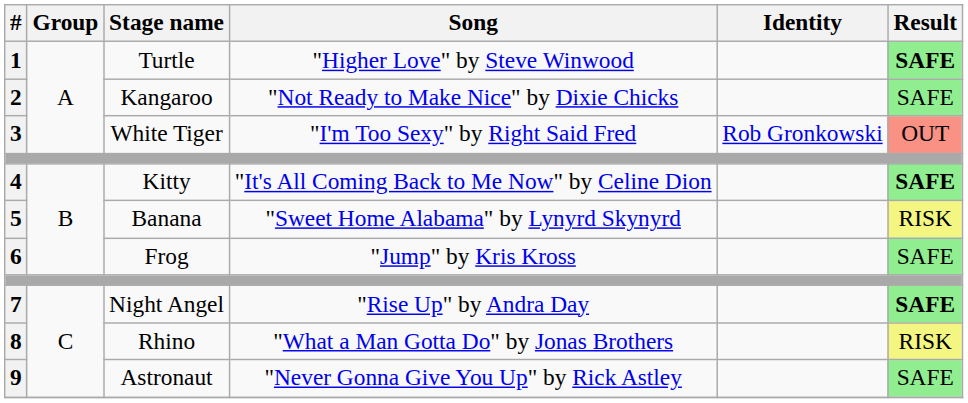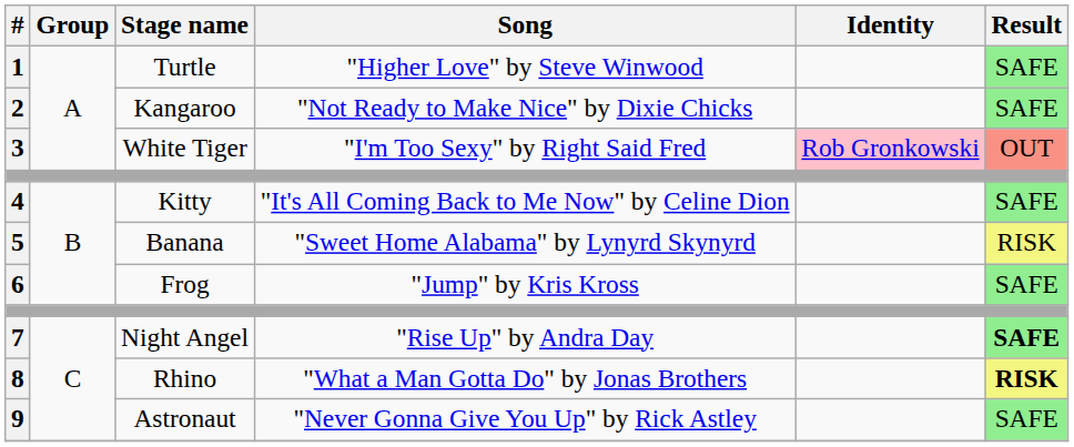Turtle | column 6: bold -> normal
White Tiger | Identity: no background -> pink background
Kitty | column 6: bold -> normal
Rhino | column 6: normal -> bold
